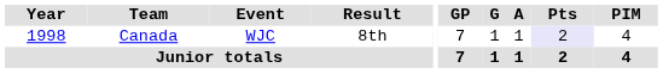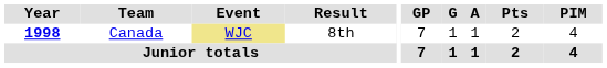Canada | Year: normal -> bold
Canada | Event: no background -> khaki background
Canada | Pts: lavender background -> no background
